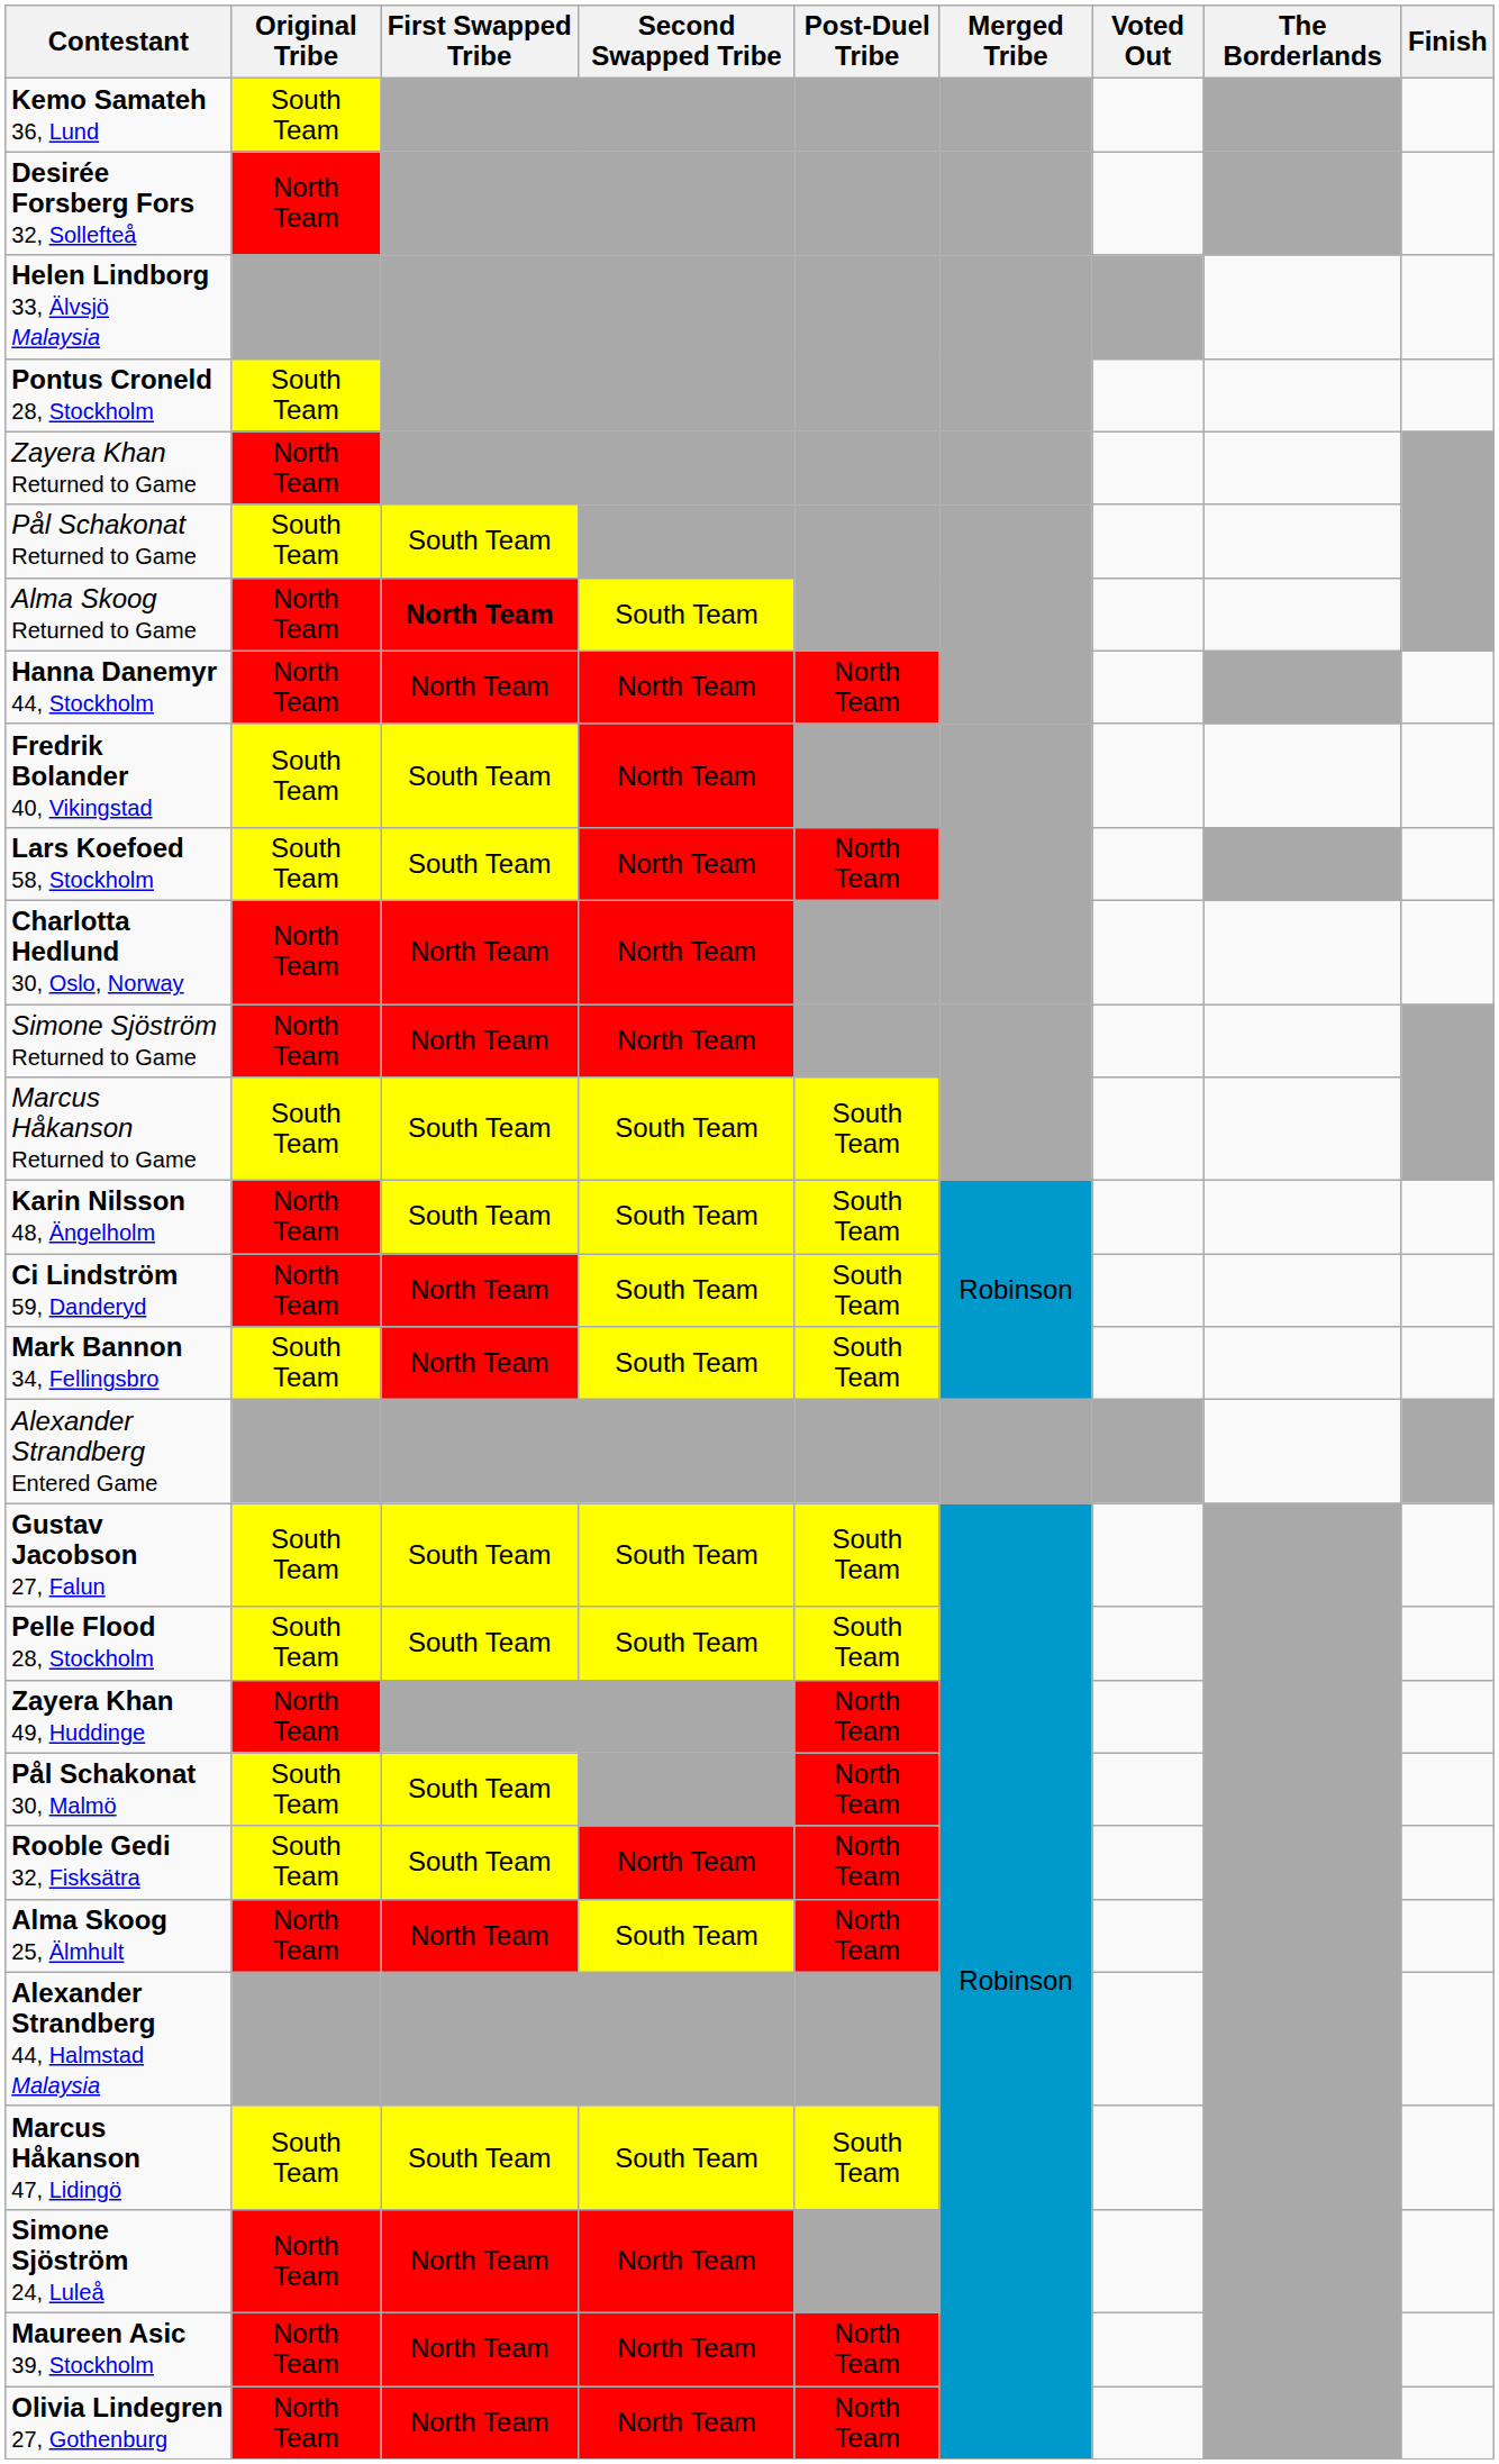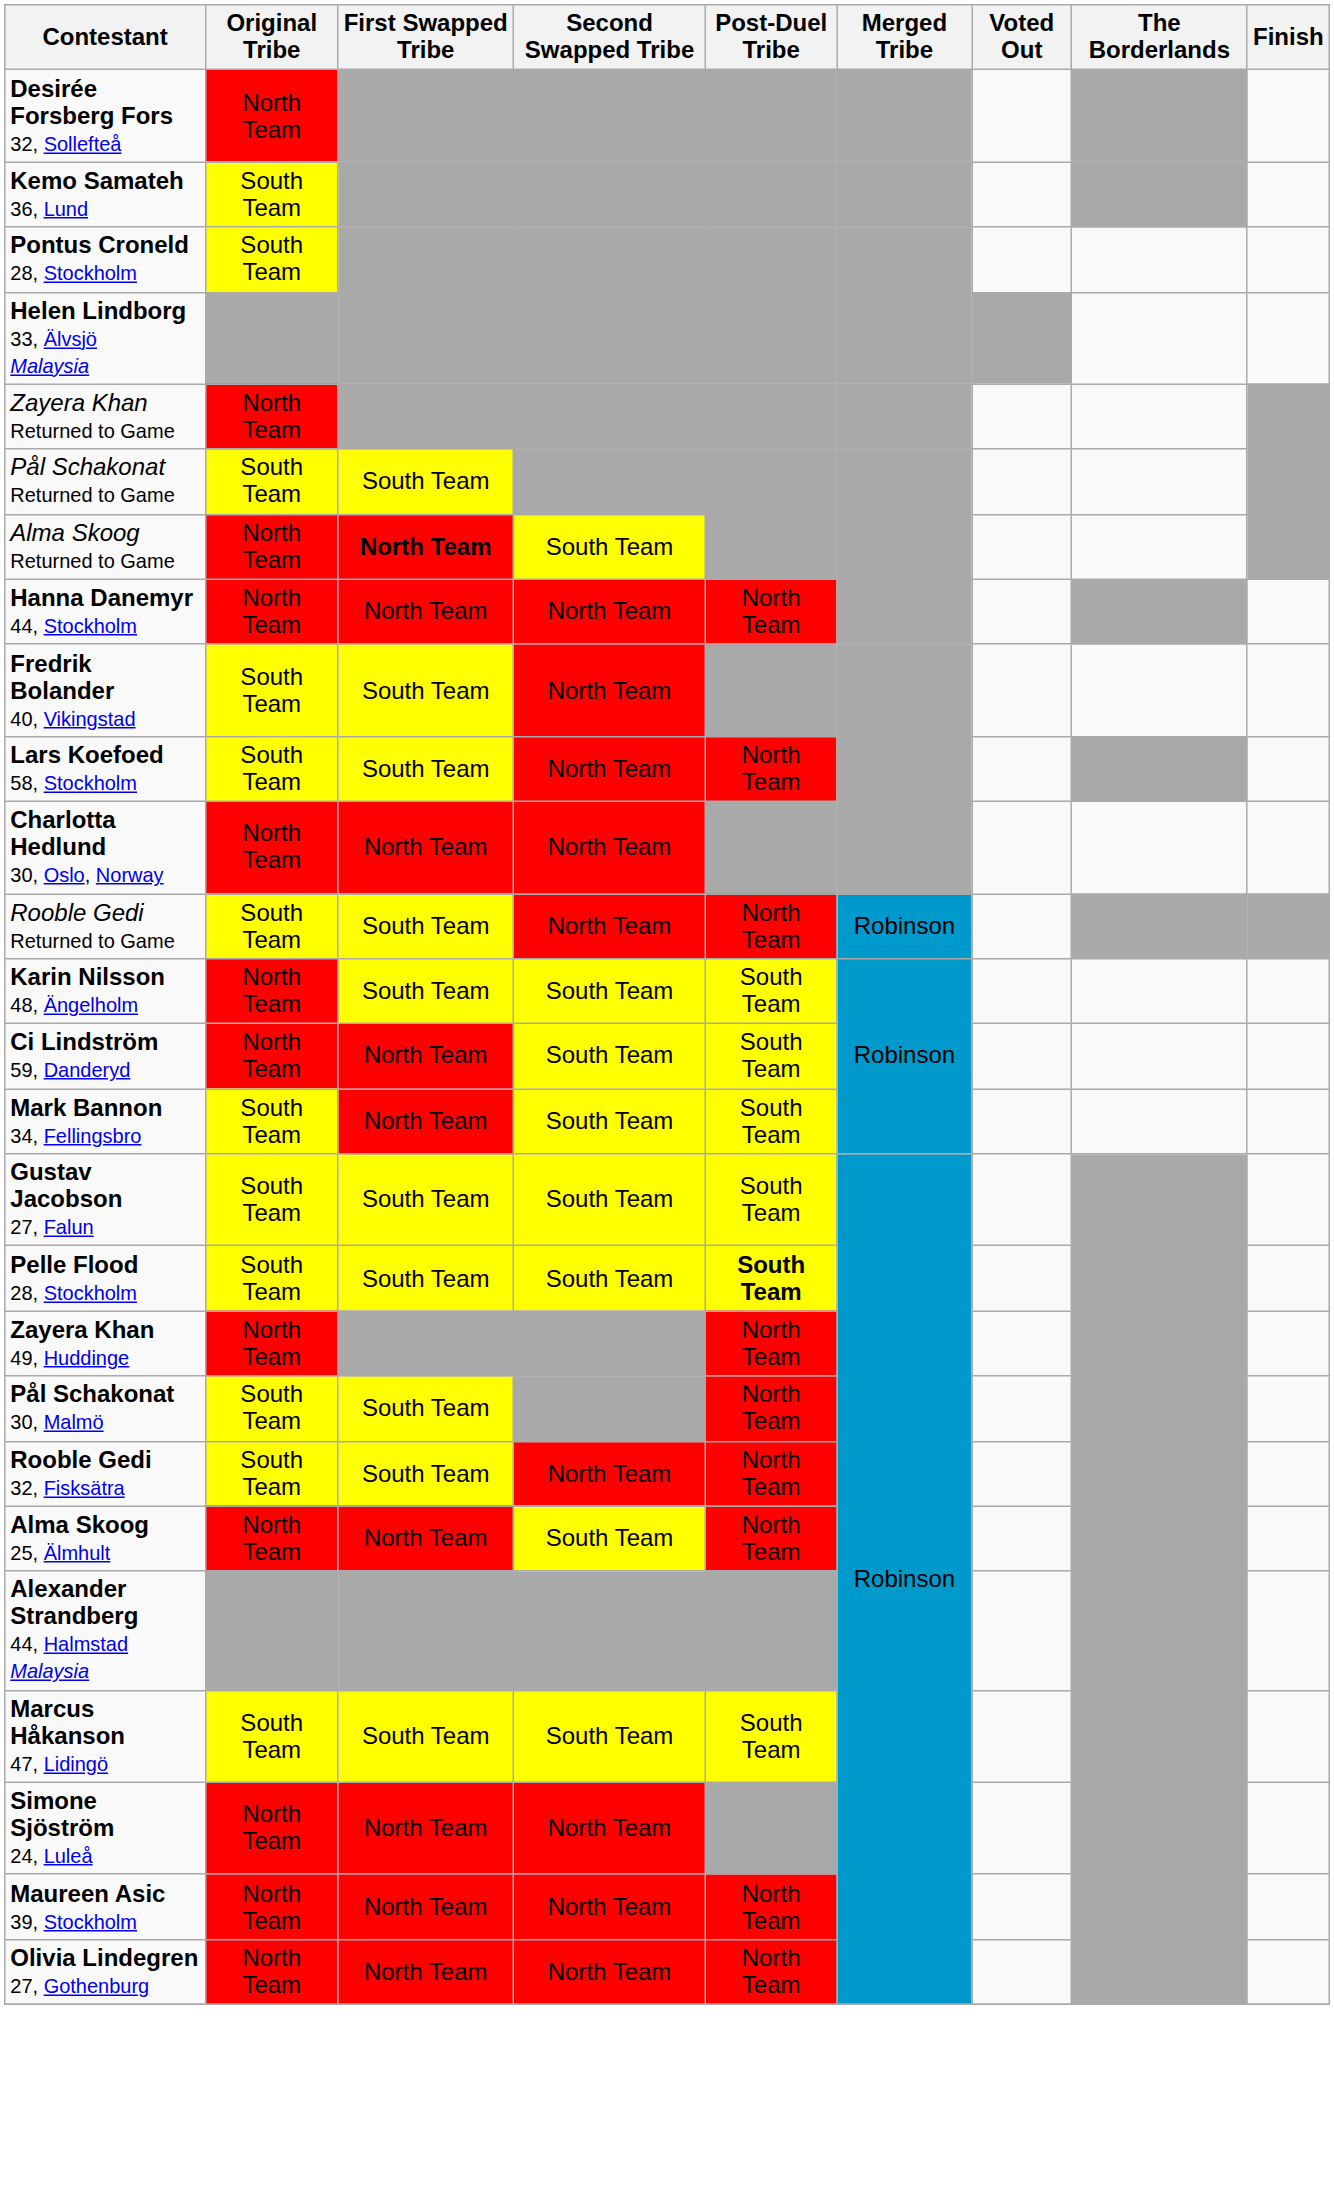rows swapped: Desirée Forsberg Fors 32, Sollefteå <-> Kemo Samateh 36, Lund
rows swapped: Helen Lindborg 33, Älvsjö Malaysia <-> Pontus Croneld 28, Stockholm
- row: Simone Sjöström Returned to Game | North Team | North Team | North Team
+ row: Rooble Gedi Returned to Game | South Team | South Team | North Team | North Team | Robinson
- row: Marcus Håkanson Returned to Game | South Team | South Team | South Team | South Team
- row: Alexander Strandberg Entered Game
Pelle Flood 28, Stockholm | Post-Duel Tribe: normal -> bold
